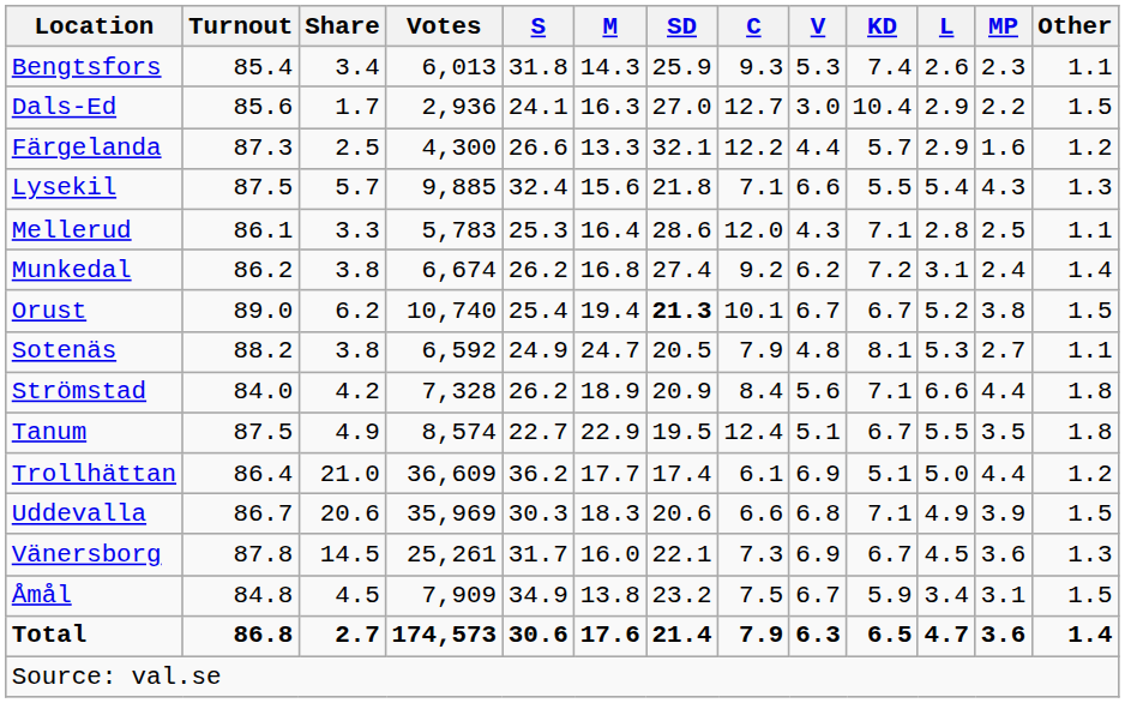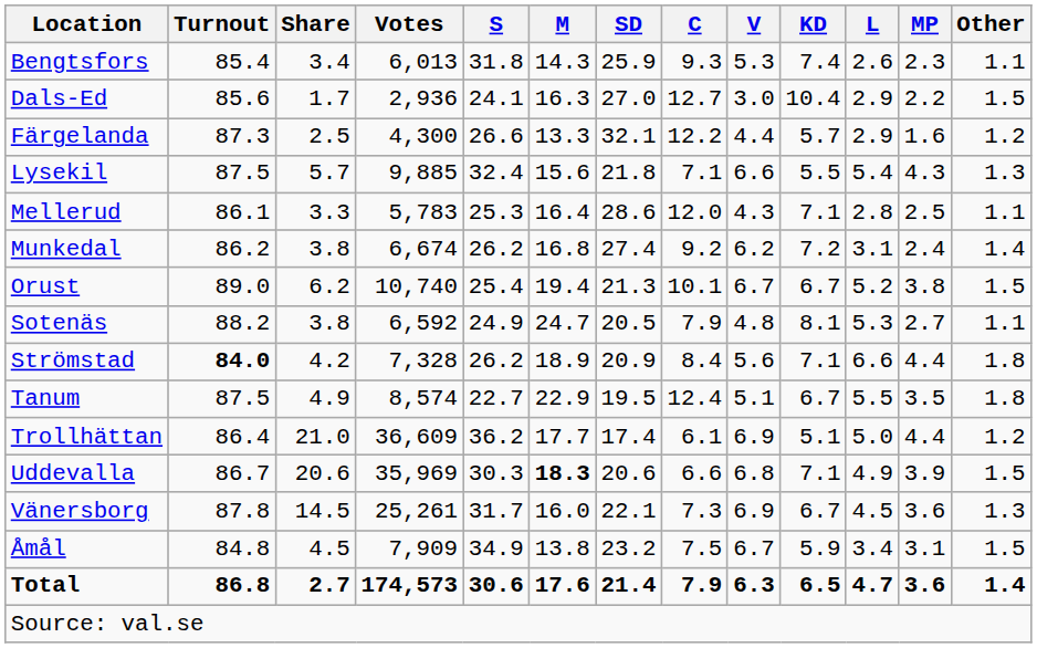Orust | SD: bold -> normal
Strömstad | Turnout: normal -> bold
Uddevalla | M: normal -> bold
